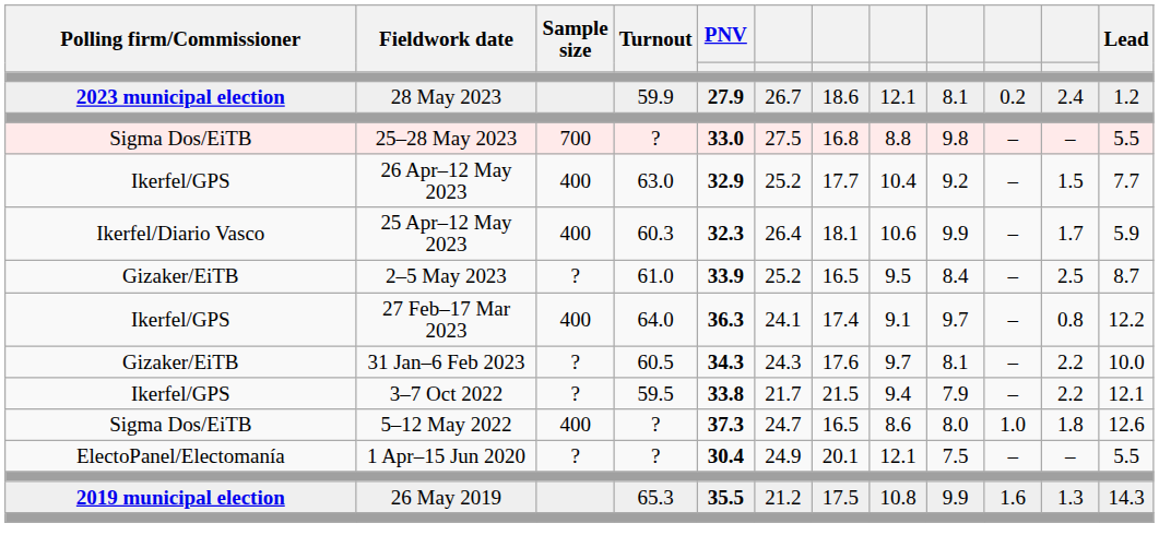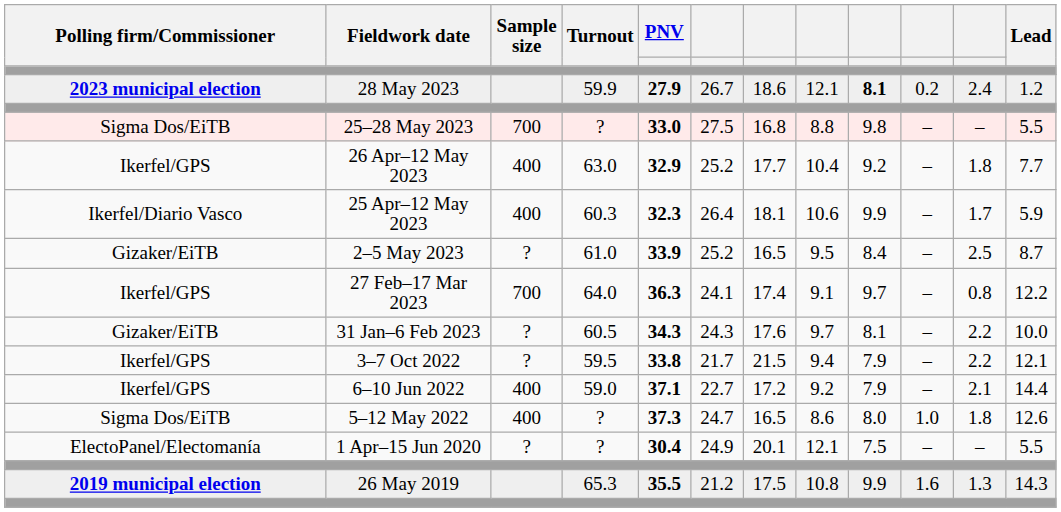28 May 2023 | column 9: normal -> bold
26 Apr–12 May 2023 | column 11: 1.5 -> 1.8
27 Feb–17 Mar 2023 | Sample size: 400 -> 700
+ row: Ikerfel/GPS | 6–10 Jun 2022 | 400 | 59.0 | 37.1 | 22.7 | 17.2 | 9.2 | 7.9 | – | 2.1 | 14.4
